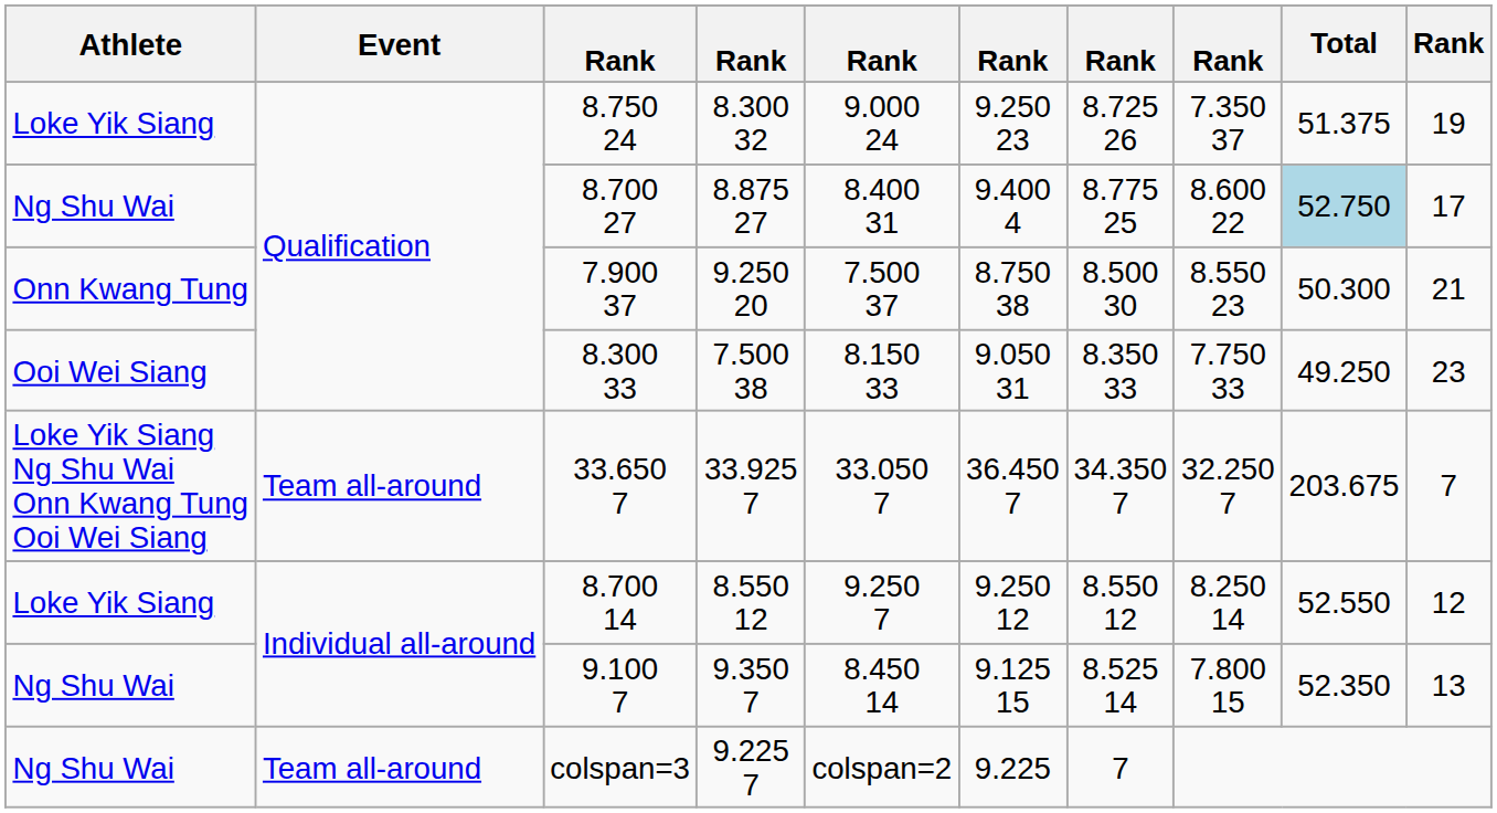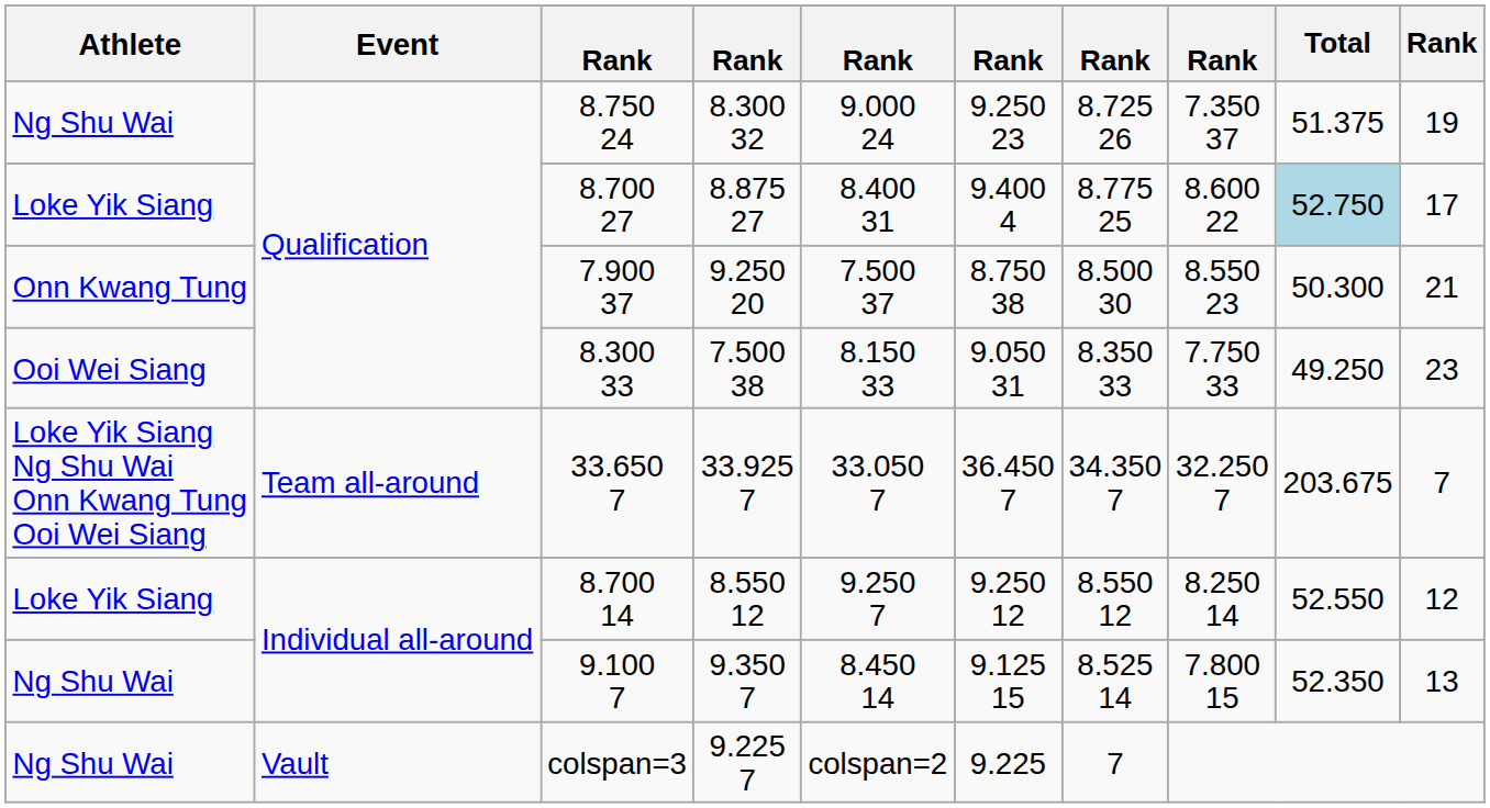8.750 24 | Athlete: Loke Yik Siang -> Ng Shu Wai
8.700 27 | Athlete: Ng Shu Wai -> Loke Yik Siang
colspan=3 | Event: Team all-around -> Vault
